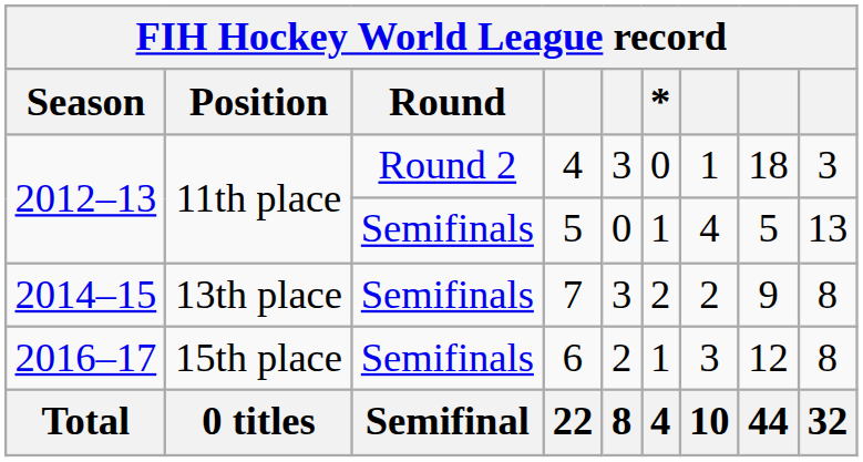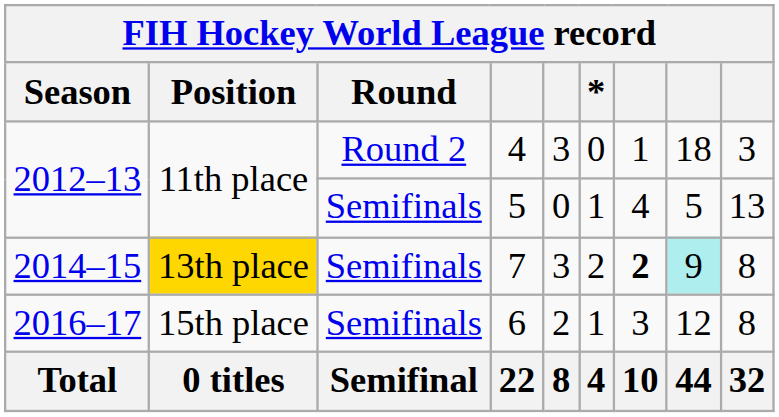7 | Position: no background -> gold background
7 | column 7: normal -> bold
7 | column 8: no background -> paleturquoise background
